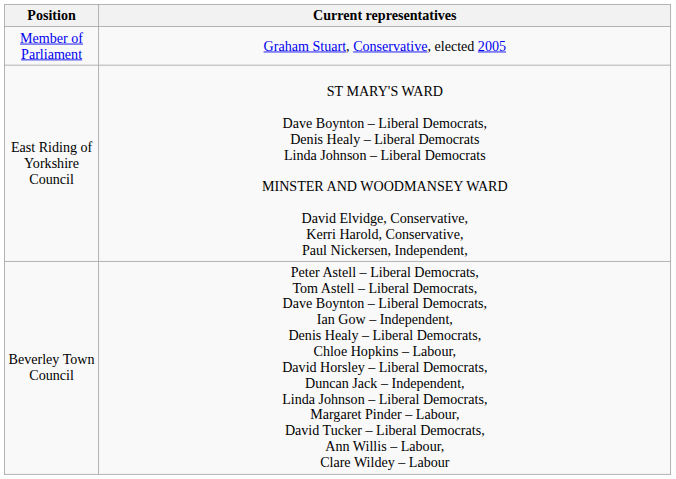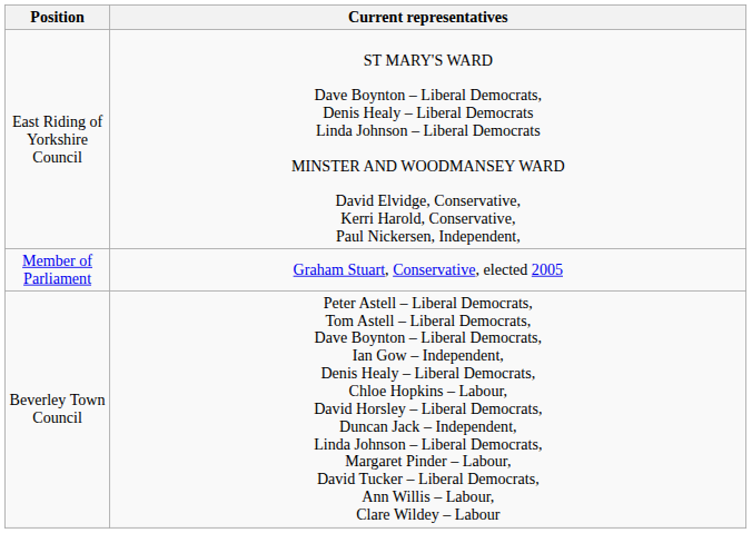rows swapped: Member of Parliament <-> East Riding of Yorkshire Council
